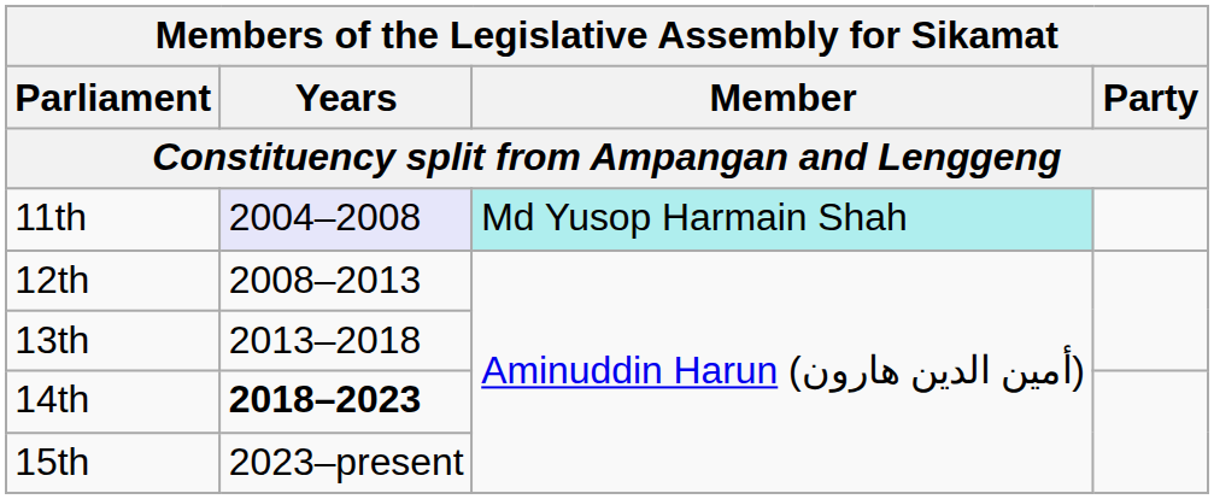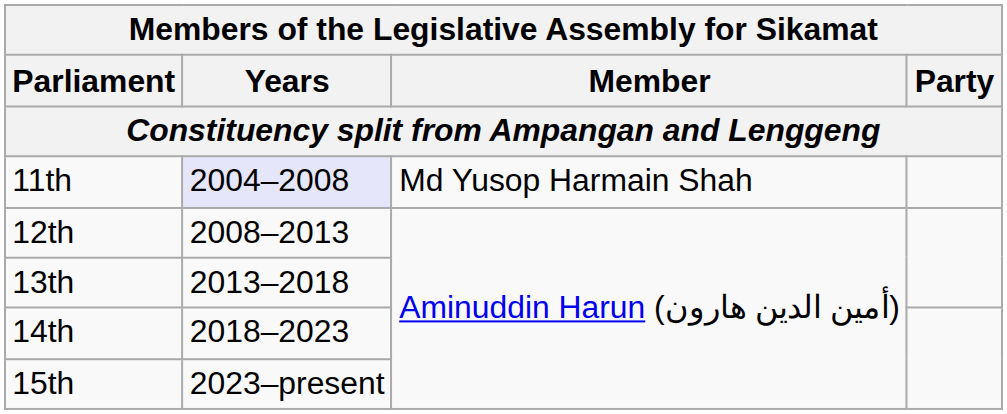11th | Member: paleturquoise background -> no background
14th | Years: bold -> normal
